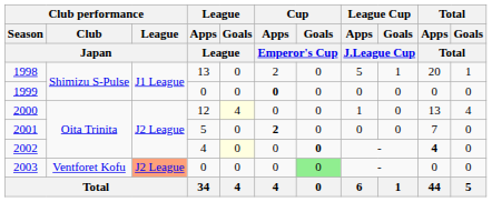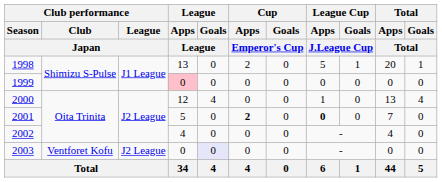1999 | League / Apps / League: no background -> pink background
1999 | Cup / Apps / Emperor's Cup: bold -> normal
2000 | League / Goals / League: lightyellow background -> no background
2001 | League Cup / Apps / J.League Cup: normal -> bold
2002 | League / Goals / League: lightyellow background -> no background
2002 | Cup / Goals / Emperor's Cup: bold -> normal
2002 | Total / Apps / Total: bold -> normal
2003 | Club performance / League / Japan: lightsalmon background -> no background
2003 | League / Goals / League: no background -> lavender background
2003 | Cup / Goals / Emperor's Cup: lightgreen background -> no background
